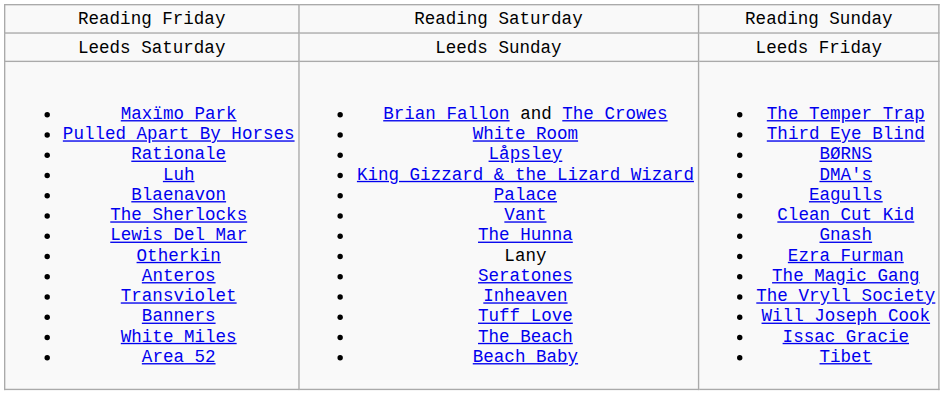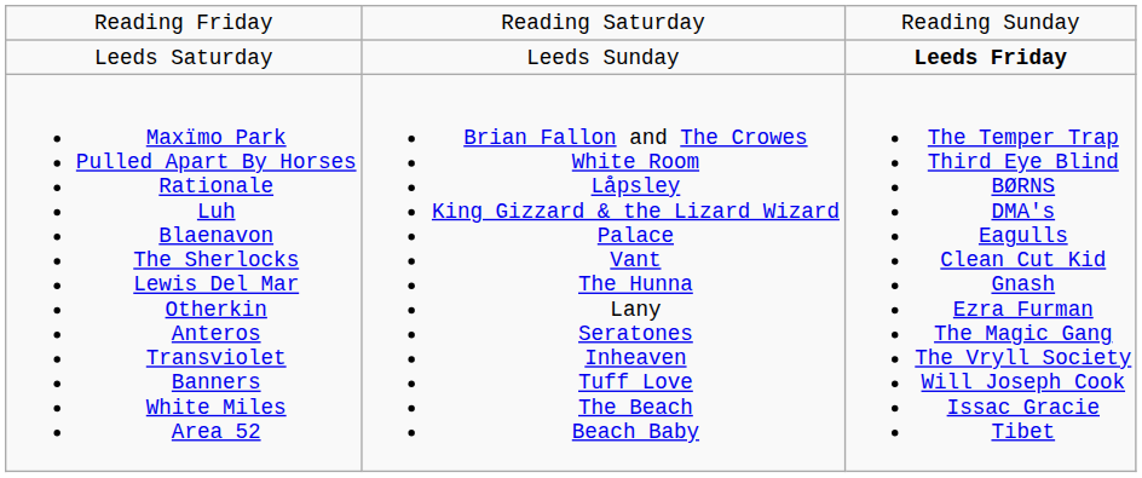Leeds Saturday | column 3: normal -> bold
